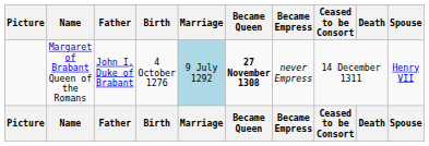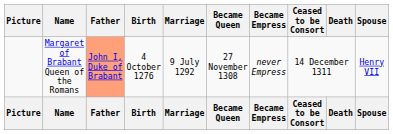Margaret of Brabant Queen of the Romans | Father: no background -> lightsalmon background
Margaret of Brabant Queen of the Romans | Marriage: lightblue background -> no background
Margaret of Brabant Queen of the Romans | Became Queen: bold -> normal
